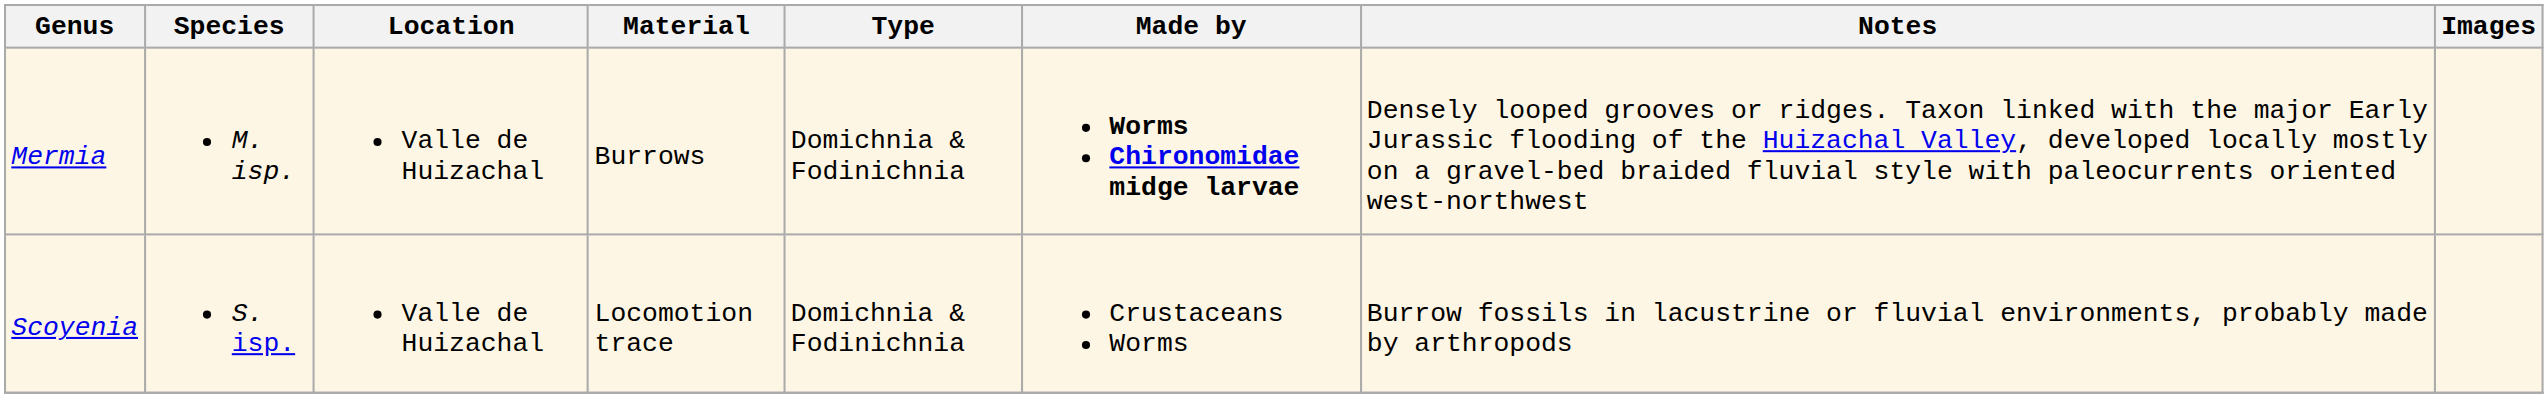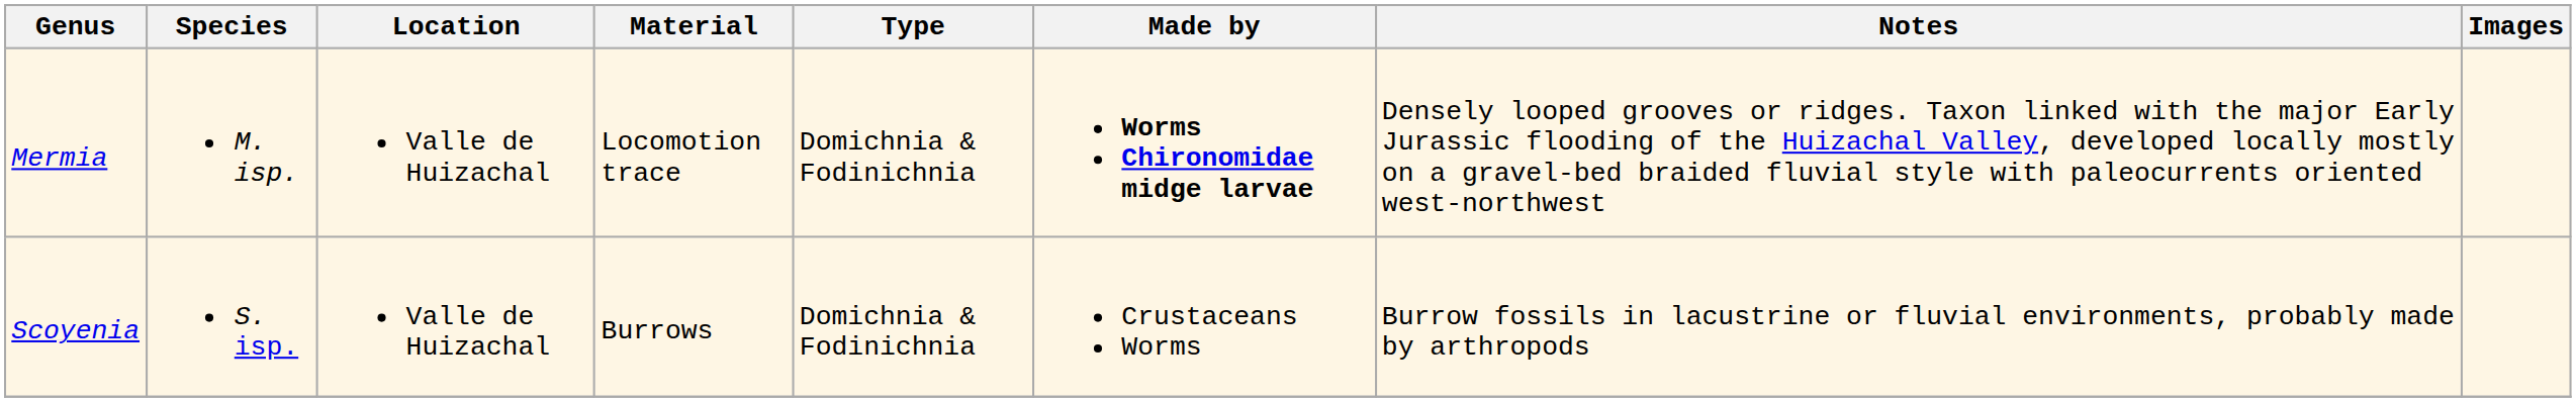Mermia | Material: Burrows -> Locomotion trace
Scoyenia | Material: Locomotion trace -> Burrows
